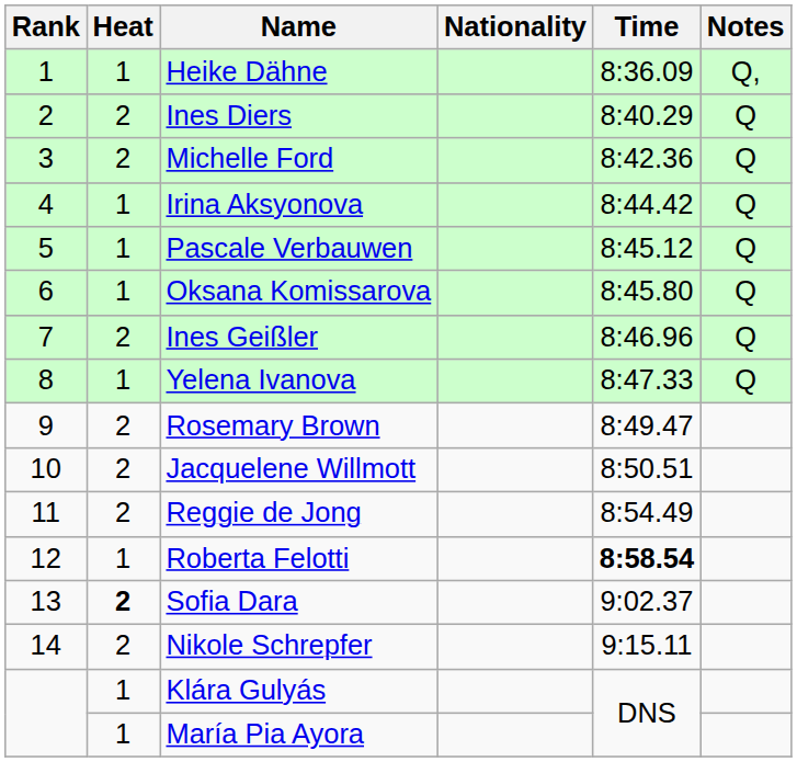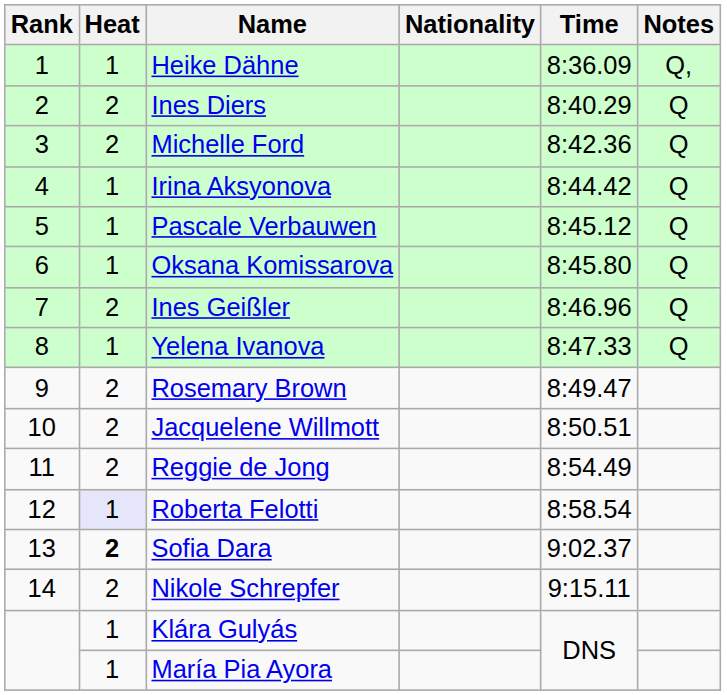Roberta Felotti | Heat: no background -> lavender background
Roberta Felotti | Time: bold -> normal
